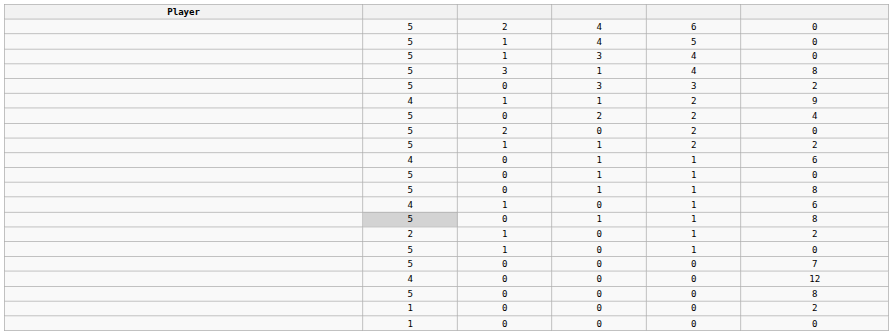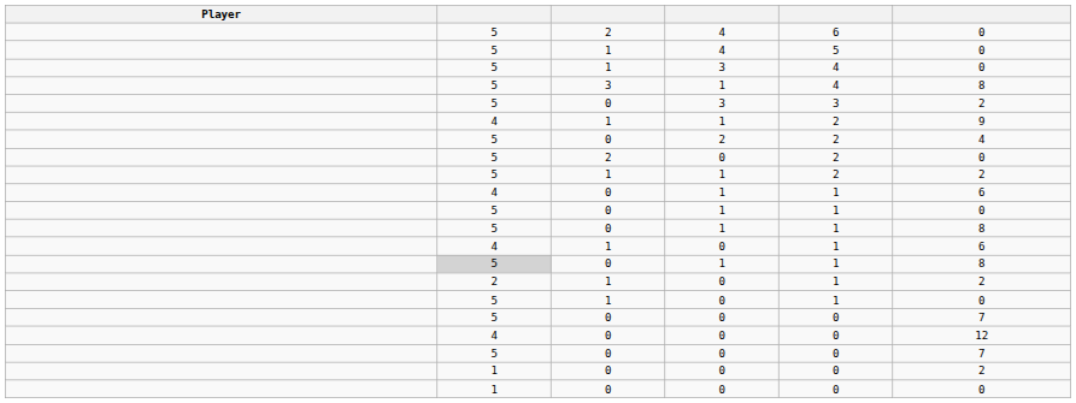row 20 | column 6: 8 -> 7
